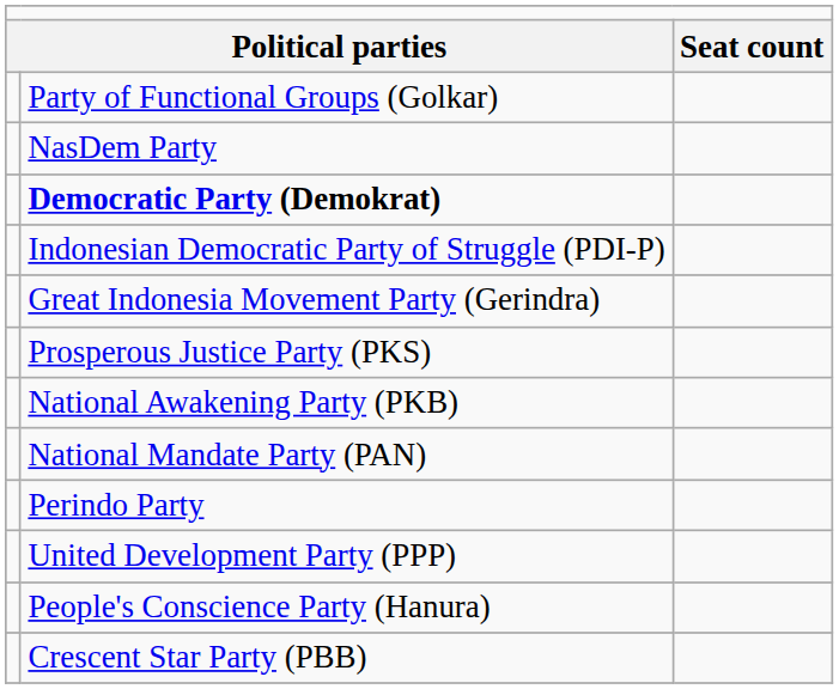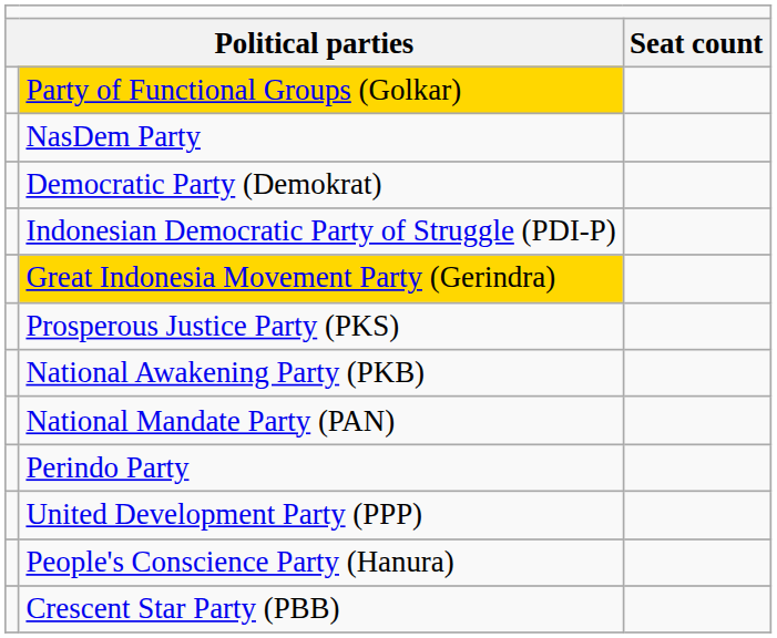Party of Functional Groups (Golkar) | column 2: no background -> gold background
Democratic Party (Demokrat) | column 2: bold -> normal
Great Indonesia Movement Party (Gerindra) | column 2: no background -> gold background
